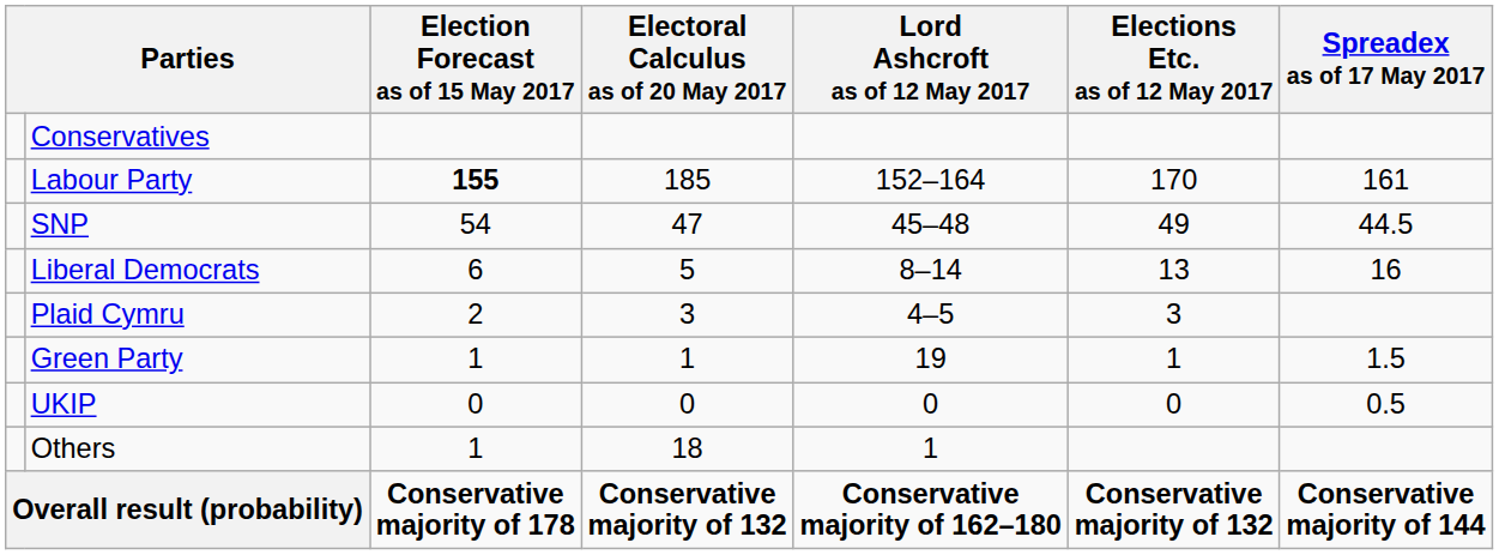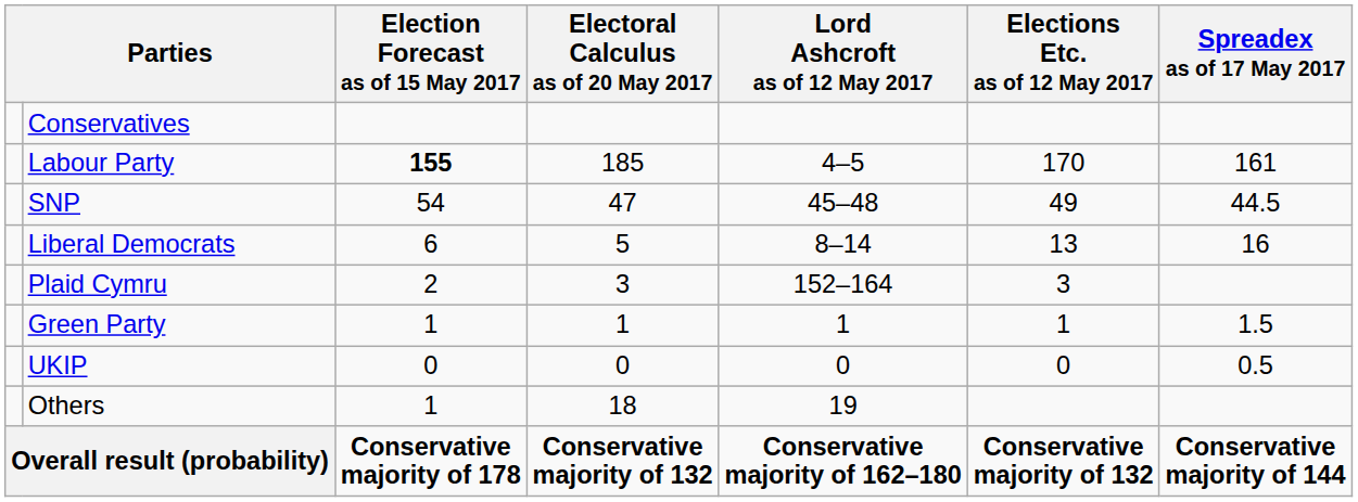Labour Party | Lord Ashcroft as of 12 May 2017: 152–164 -> 4–5
Plaid Cymru | Lord Ashcroft as of 12 May 2017: 4–5 -> 152–164
Green Party | Lord Ashcroft as of 12 May 2017: 19 -> 1
Others | Lord Ashcroft as of 12 May 2017: 1 -> 19
